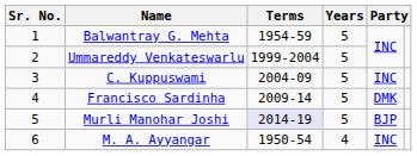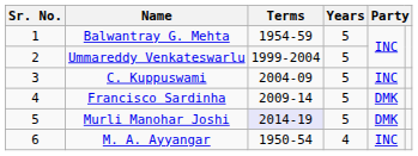Murli Manohar Joshi | column 5: BJP -> DMK
